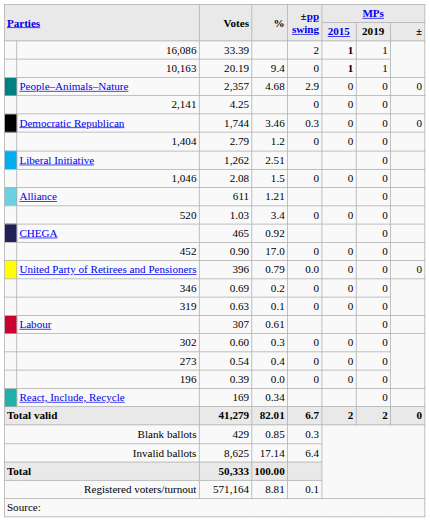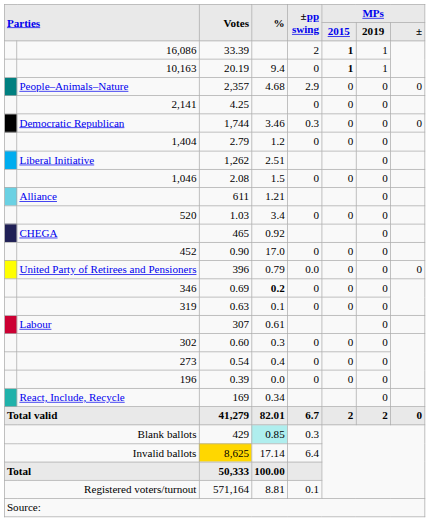346 | %: normal -> bold
Blank ballots | %: no background -> paleturquoise background
Invalid ballots | Votes: no background -> gold background
